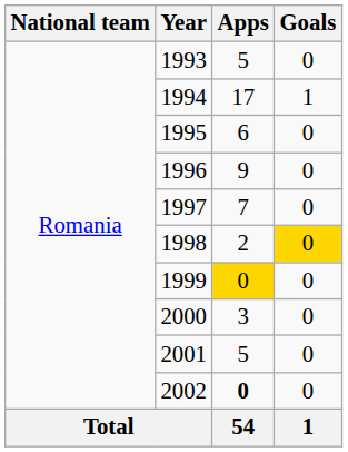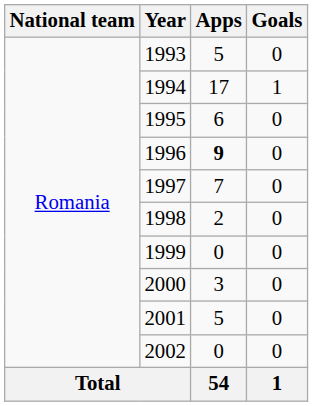1996 | Apps: normal -> bold
1998 | Goals: gold background -> no background
1999 | Apps: gold background -> no background
2002 | Apps: bold -> normal
